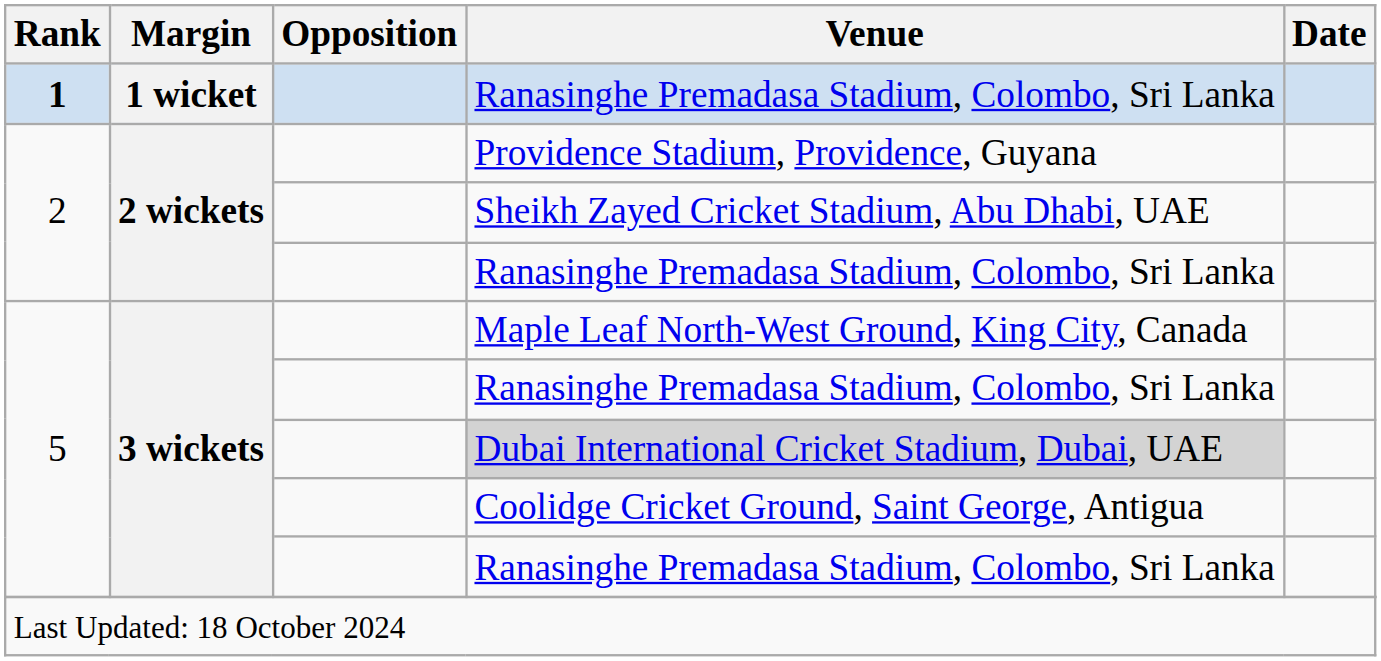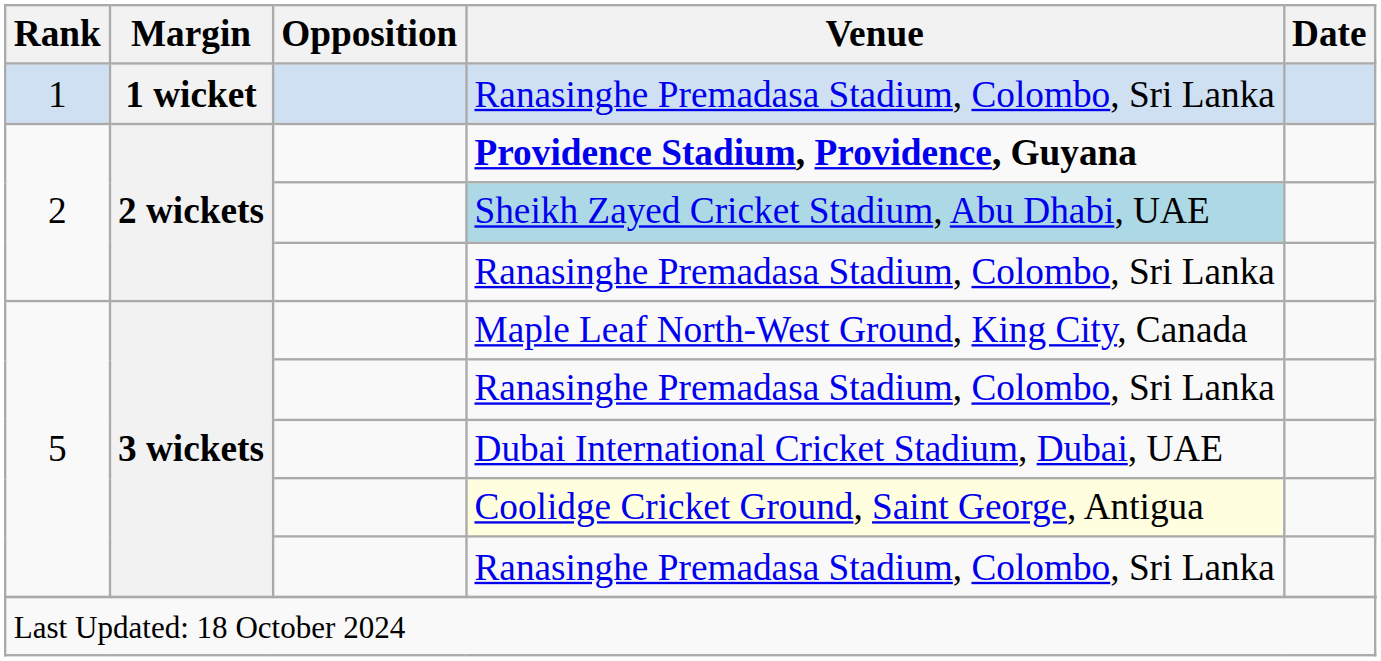1 / Ranasinghe Premadasa Stadium, Colombo, Sri Lanka | Rank: bold -> normal
Providence Stadium, Providence, Guyana | Venue: normal -> bold
Sheikh Zayed Cricket Stadium, Abu Dhabi, UAE | Venue: no background -> lightblue background
Dubai International Cricket Stadium, Dubai, UAE | Venue: lightgrey background -> no background
Coolidge Cricket Ground, Saint George, Antigua | Venue: no background -> lightyellow background
